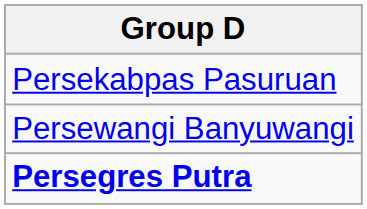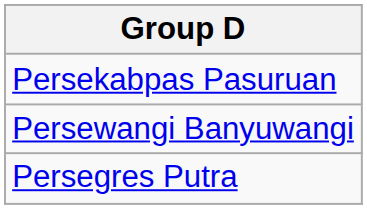row 4 | column 1: bold -> normal
